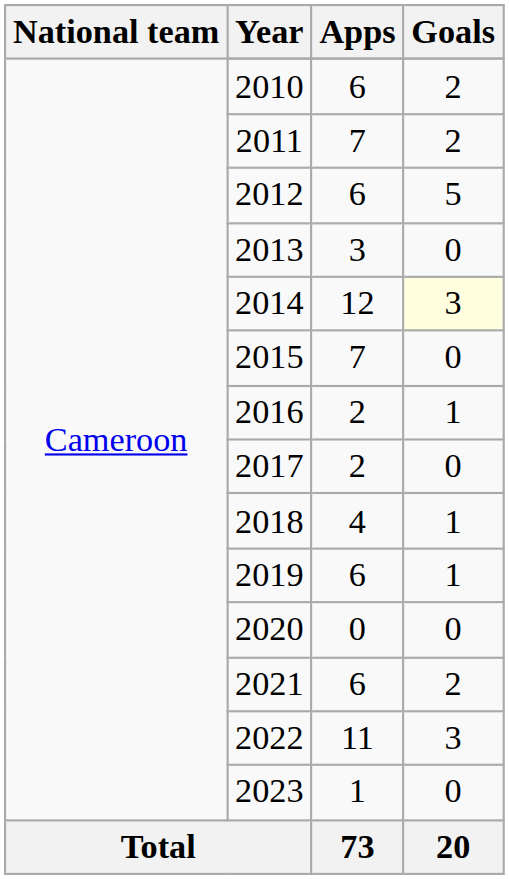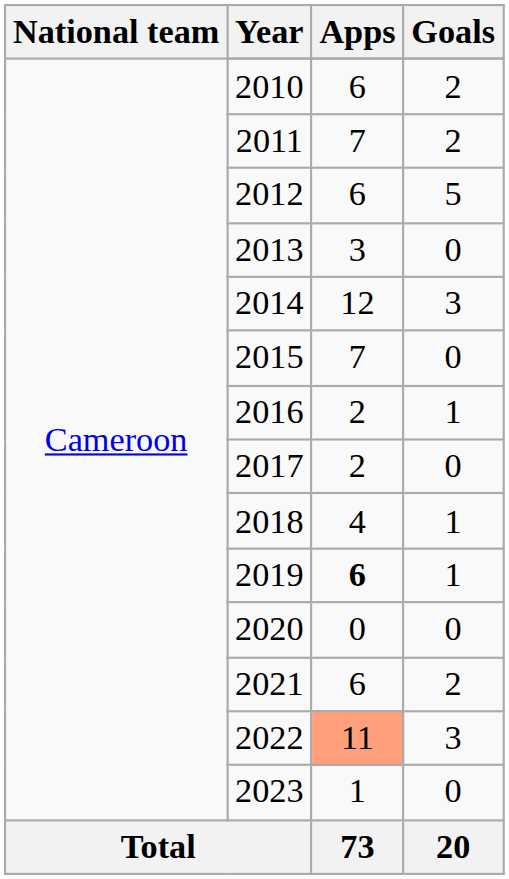2014 | Goals: lightyellow background -> no background
2019 | Apps: normal -> bold
2022 | Apps: no background -> lightsalmon background
